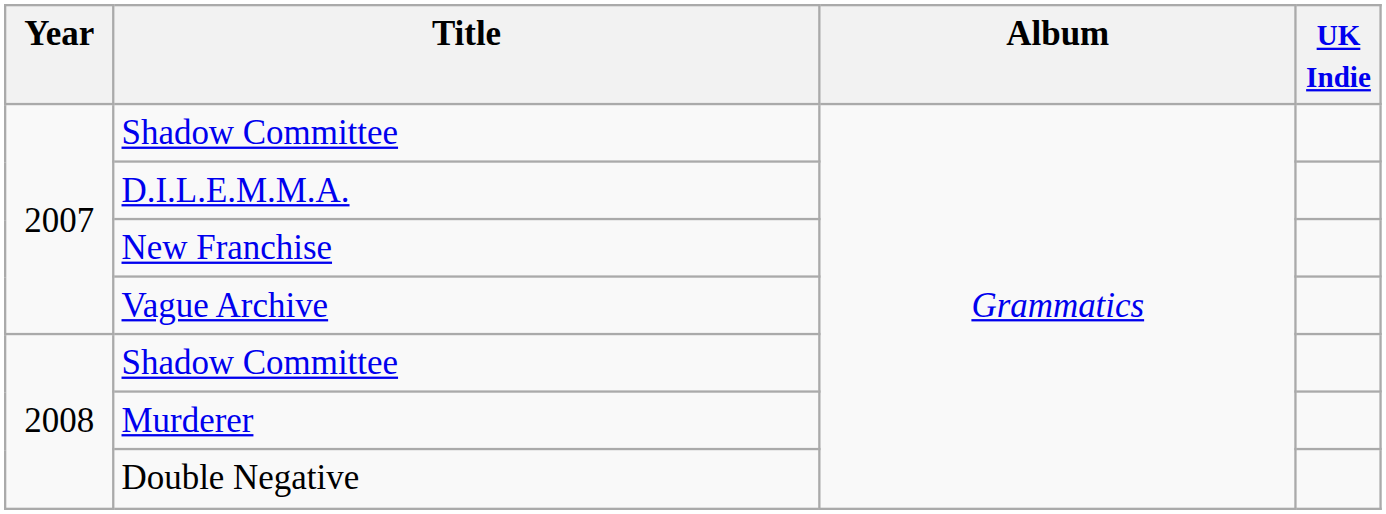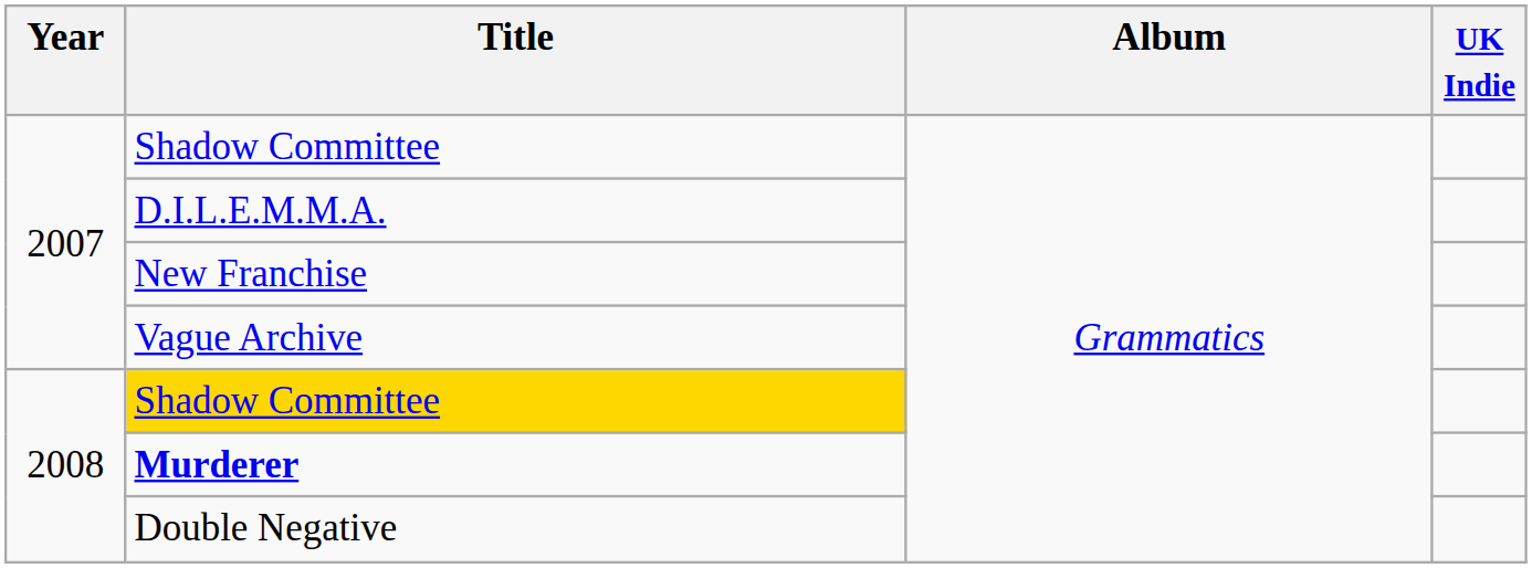2008 / Shadow Committee | Title: no background -> gold background
Murderer | Title: normal -> bold
